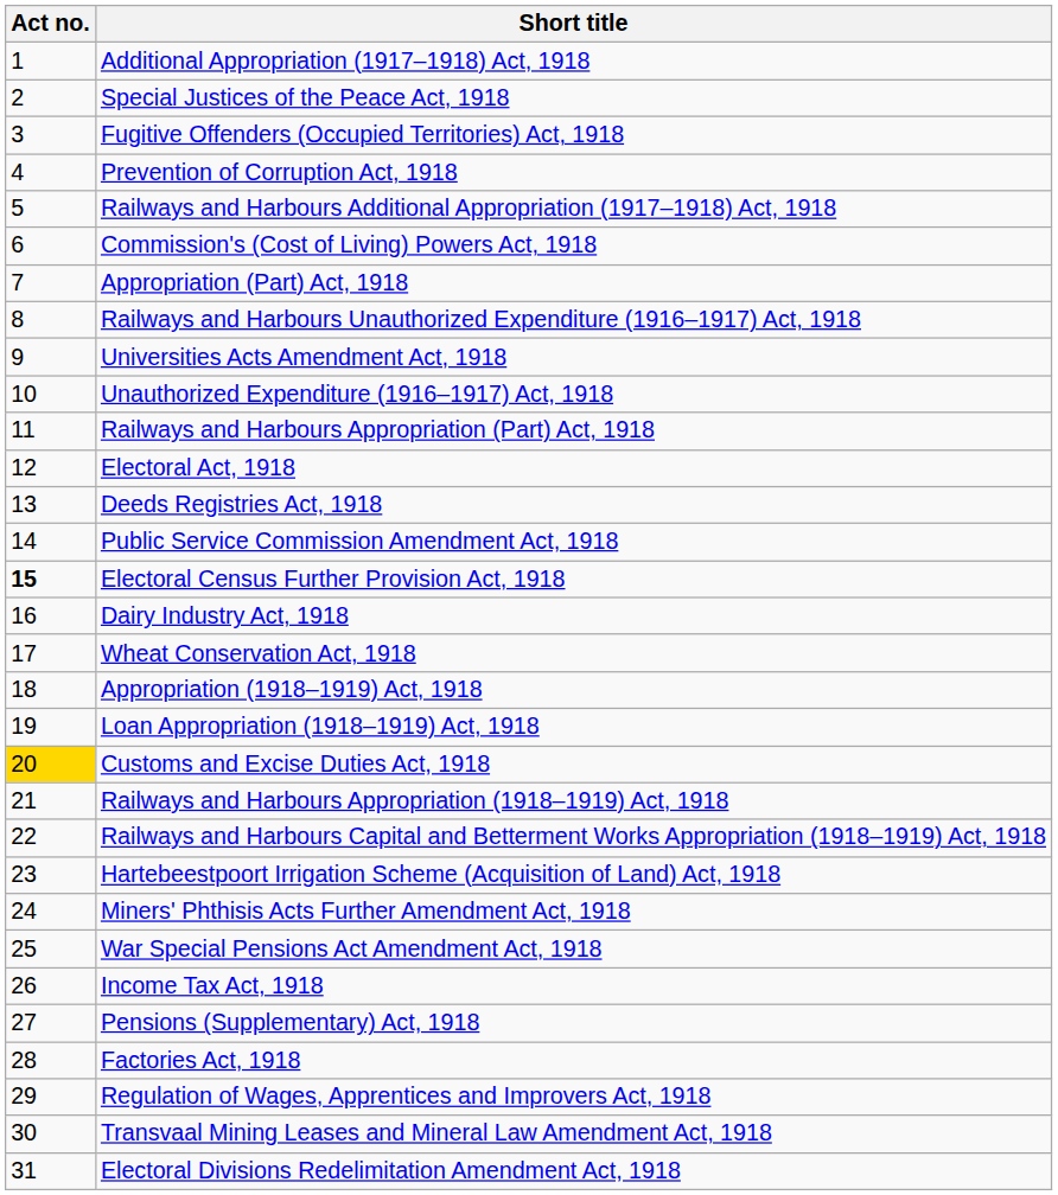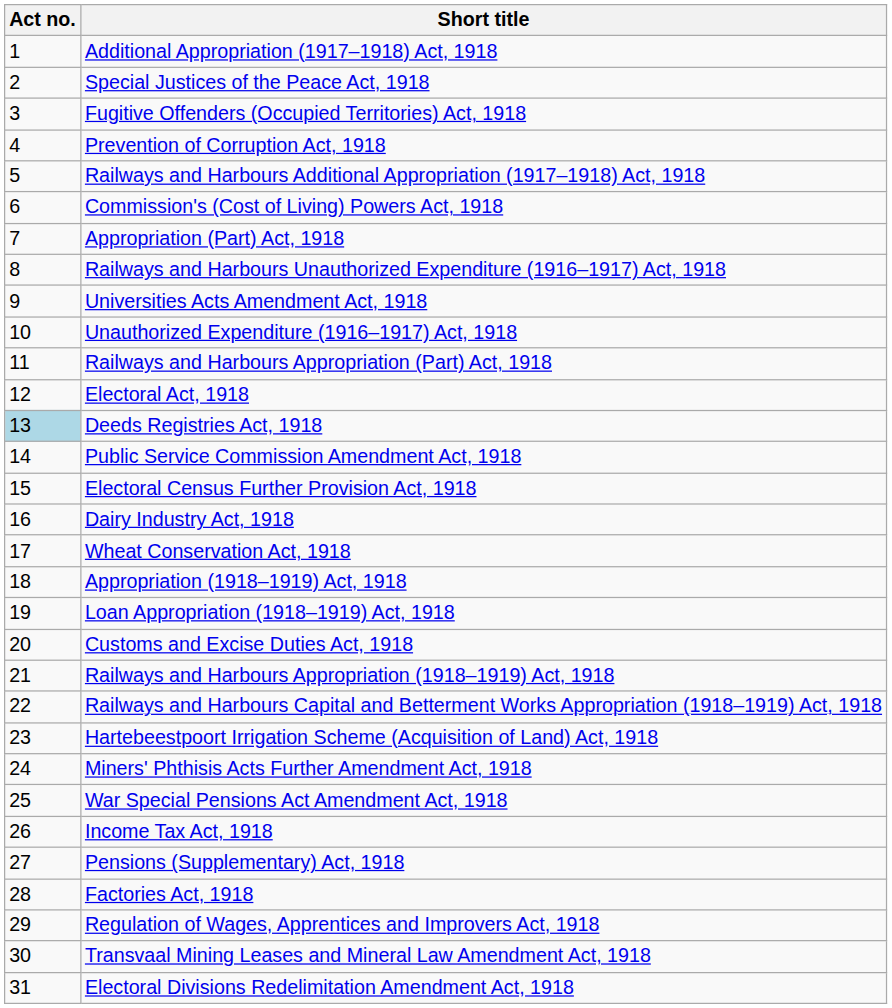Deeds Registries Act, 1918 | Act no.: no background -> lightblue background
Electoral Census Further Provision Act, 1918 | Act no.: bold -> normal
Customs and Excise Duties Act, 1918 | Act no.: gold background -> no background
